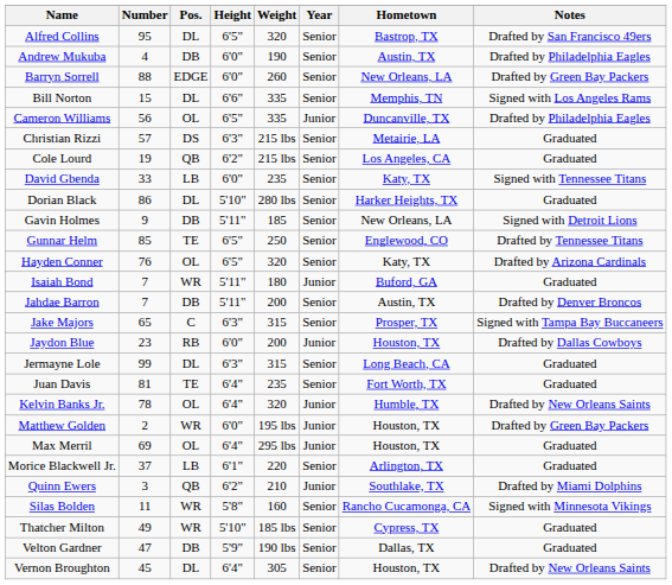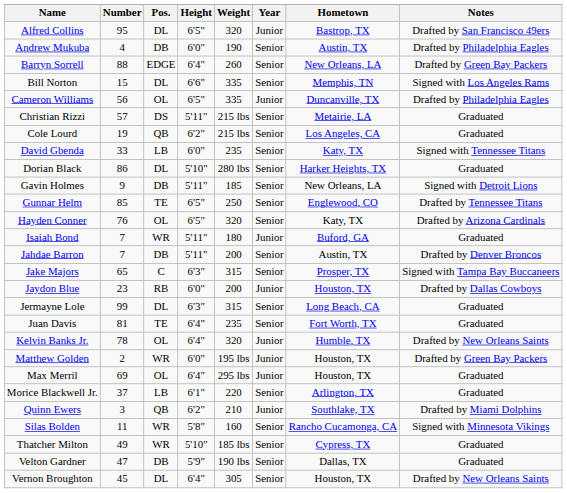Alfred Collins | Year: Senior -> Junior
Barryn Sorrell | Height: 6'0" -> 6'4"
Christian Rizzi | Height: 6'3" -> 5'11"
